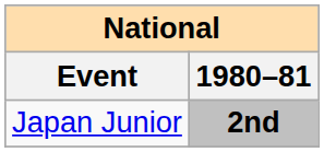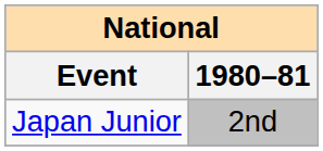Japan Junior | 1980–81: bold -> normal
